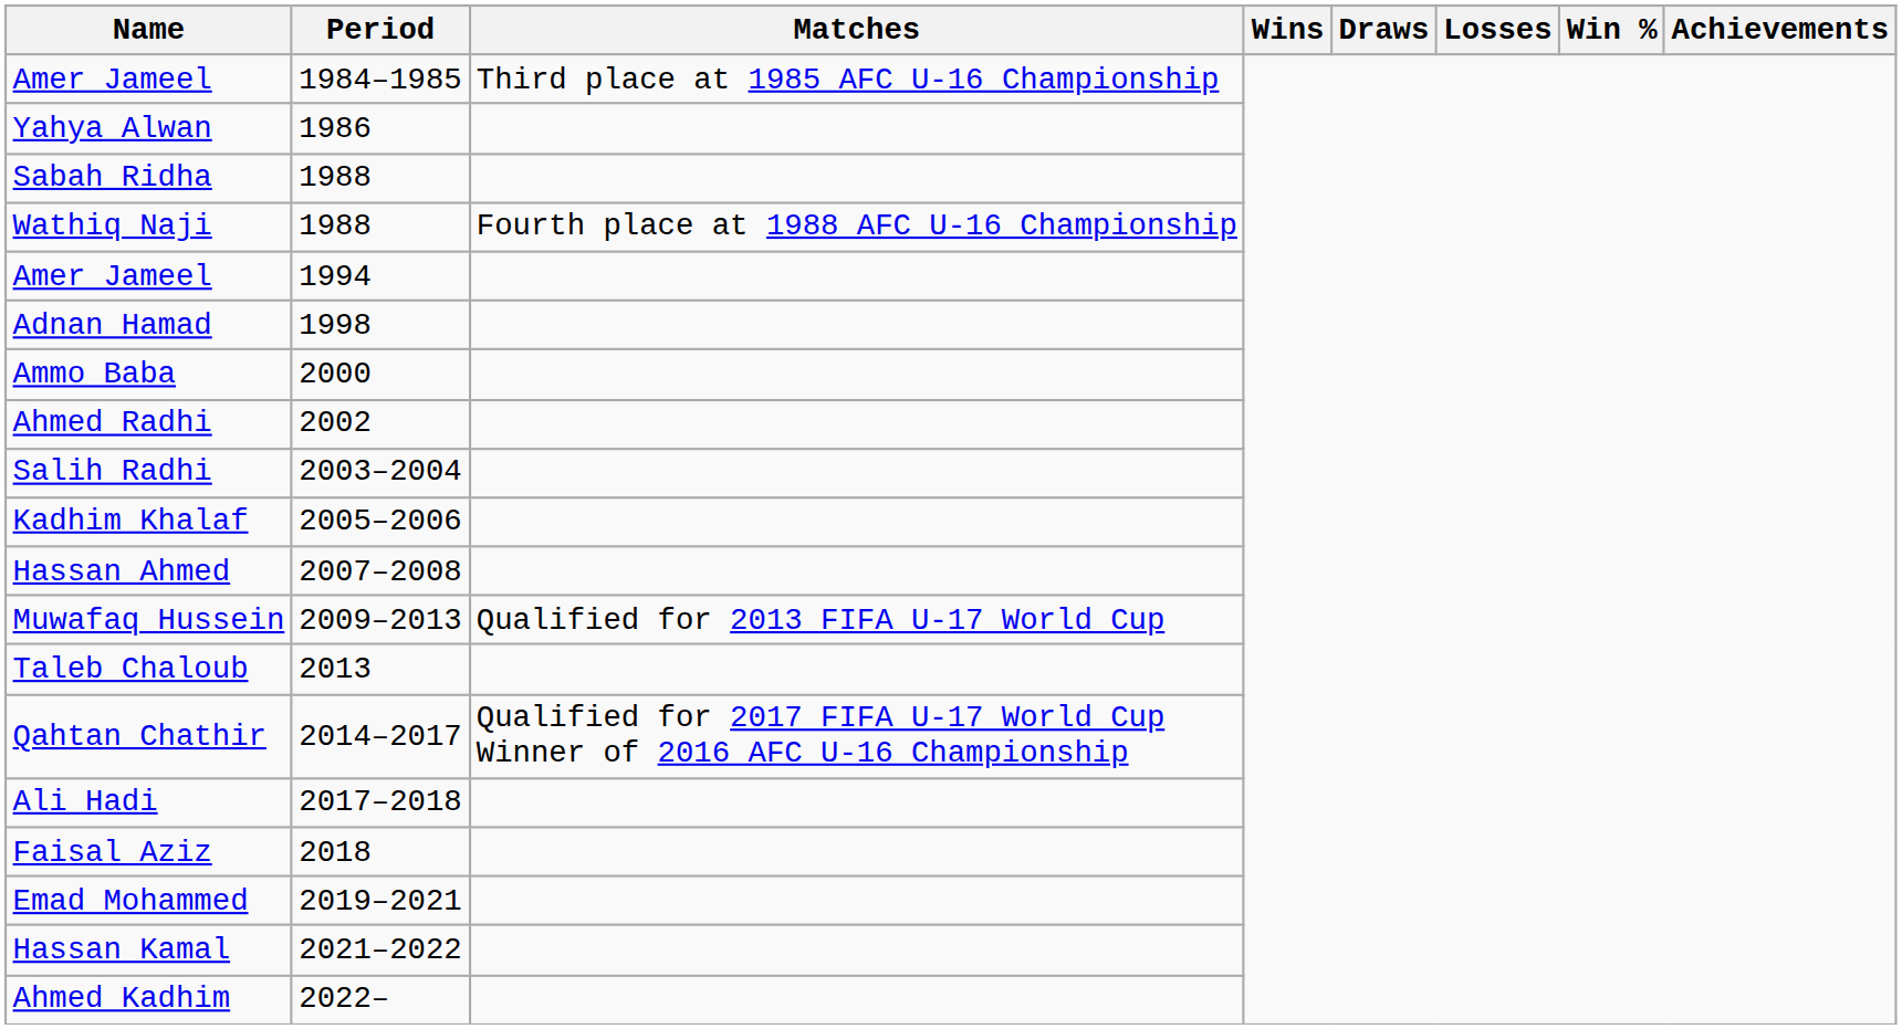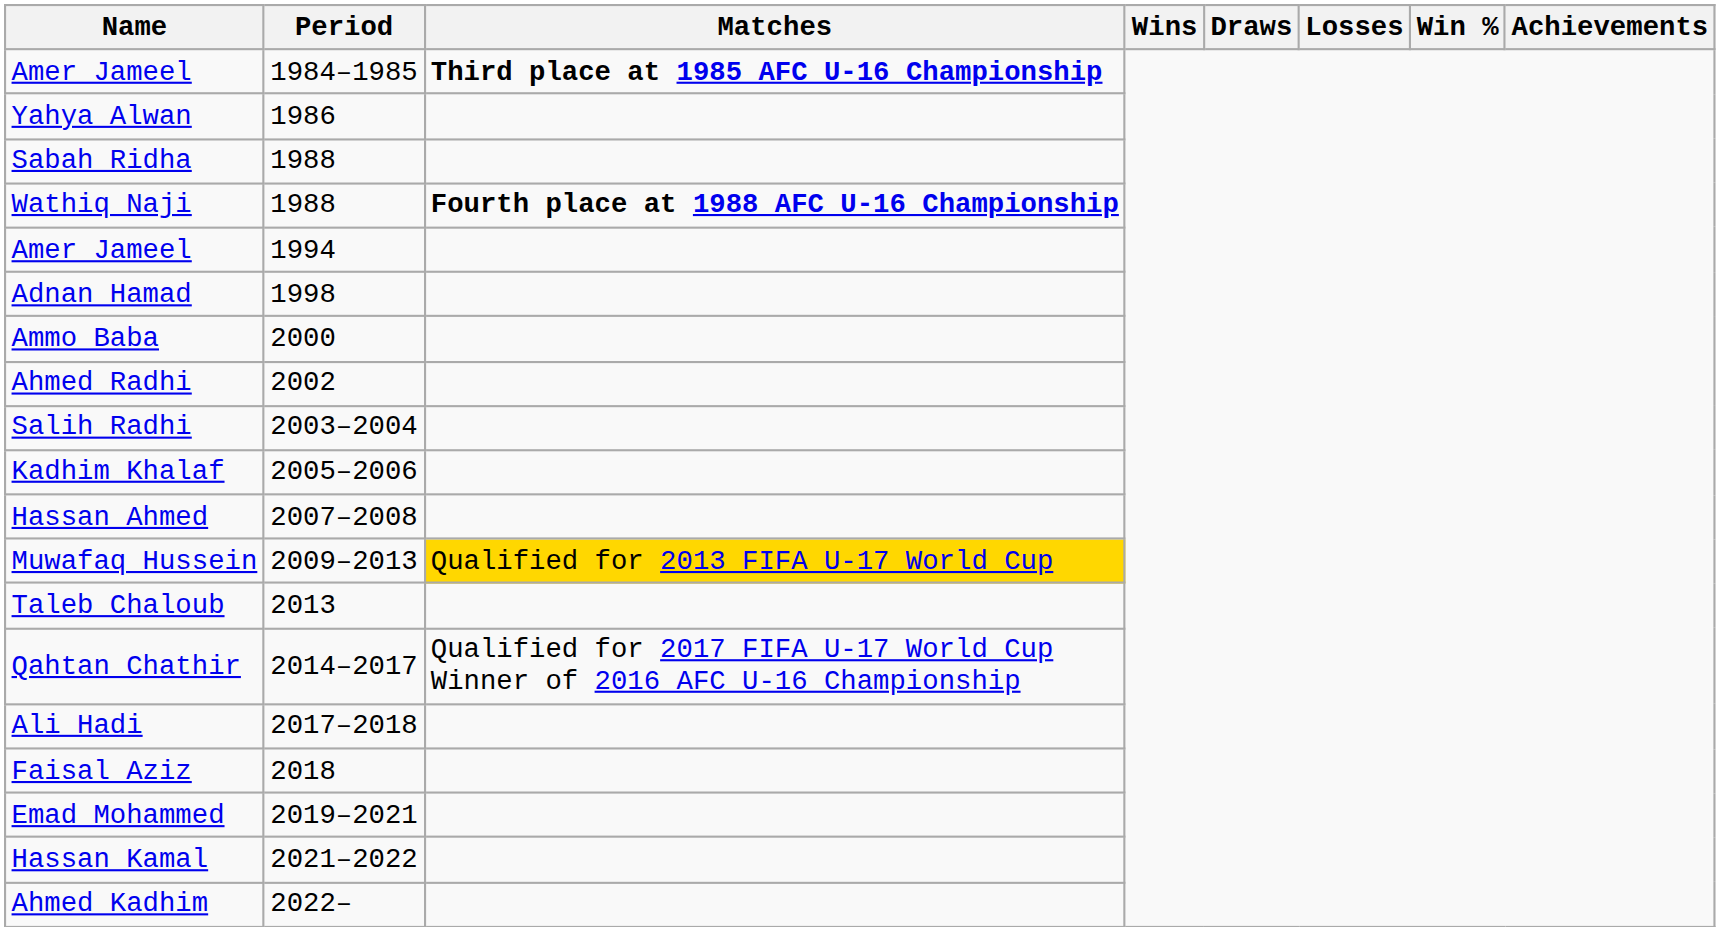Amer Jameel / 1984–1985 | Matches: normal -> bold
Wathiq Naji | Matches: normal -> bold
Muwafaq Hussein | Matches: no background -> gold background
